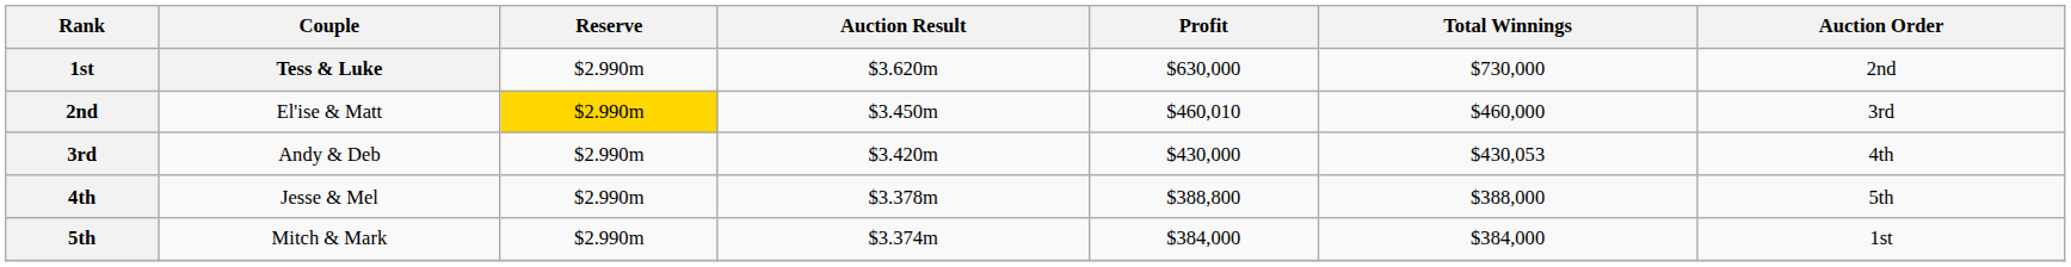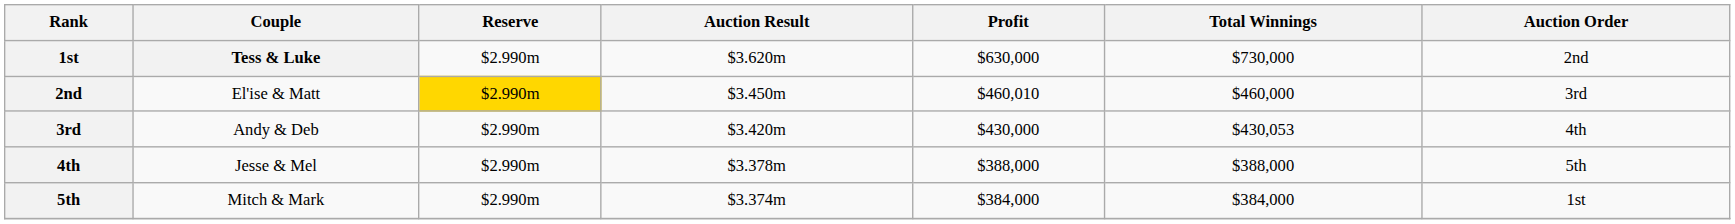row 5 | Profit: $388,800 -> $388,000
